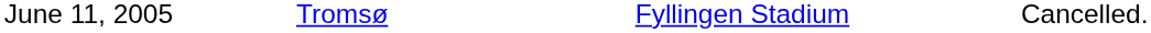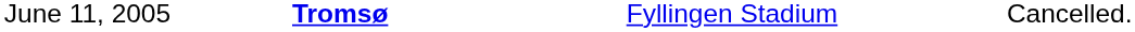June 11, 2005 | column 2: normal -> bold
